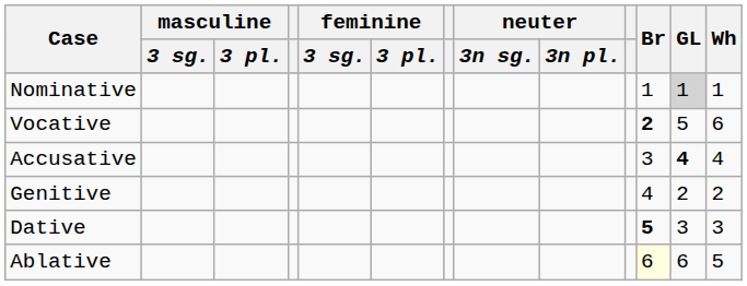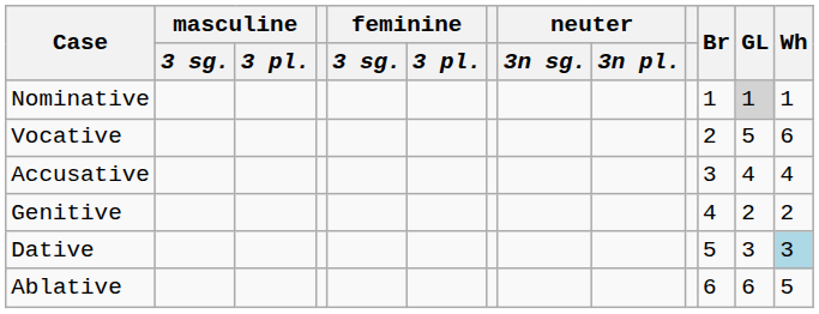Vocative | Br: bold -> normal
Accusative | GL: bold -> normal
Dative | Br: bold -> normal
Dative | Wh: no background -> lightblue background
Ablative | Br: lightyellow background -> no background
